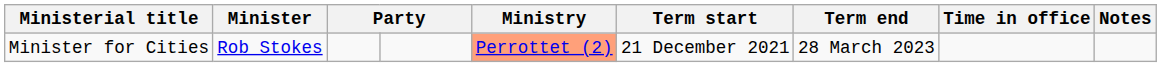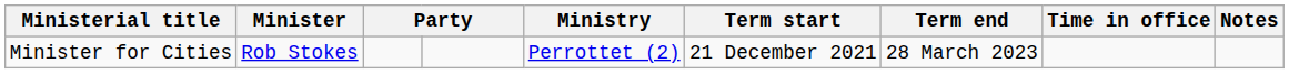Minister for Cities | Ministry: lightsalmon background -> no background
